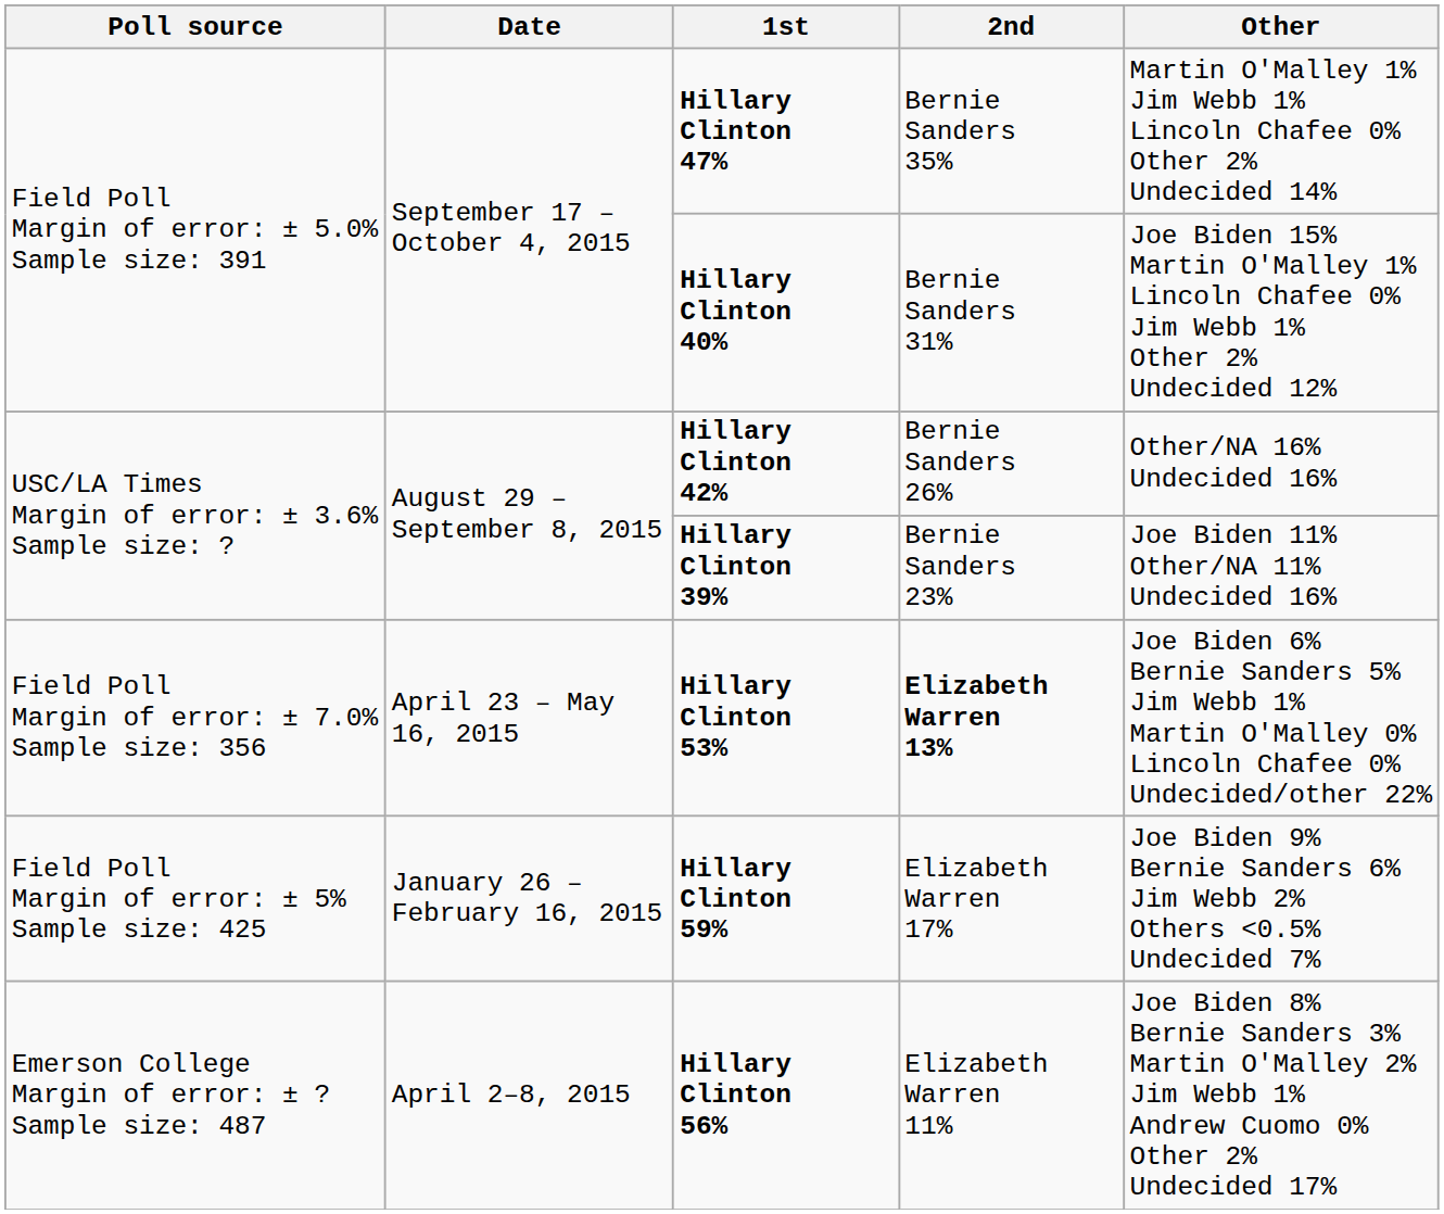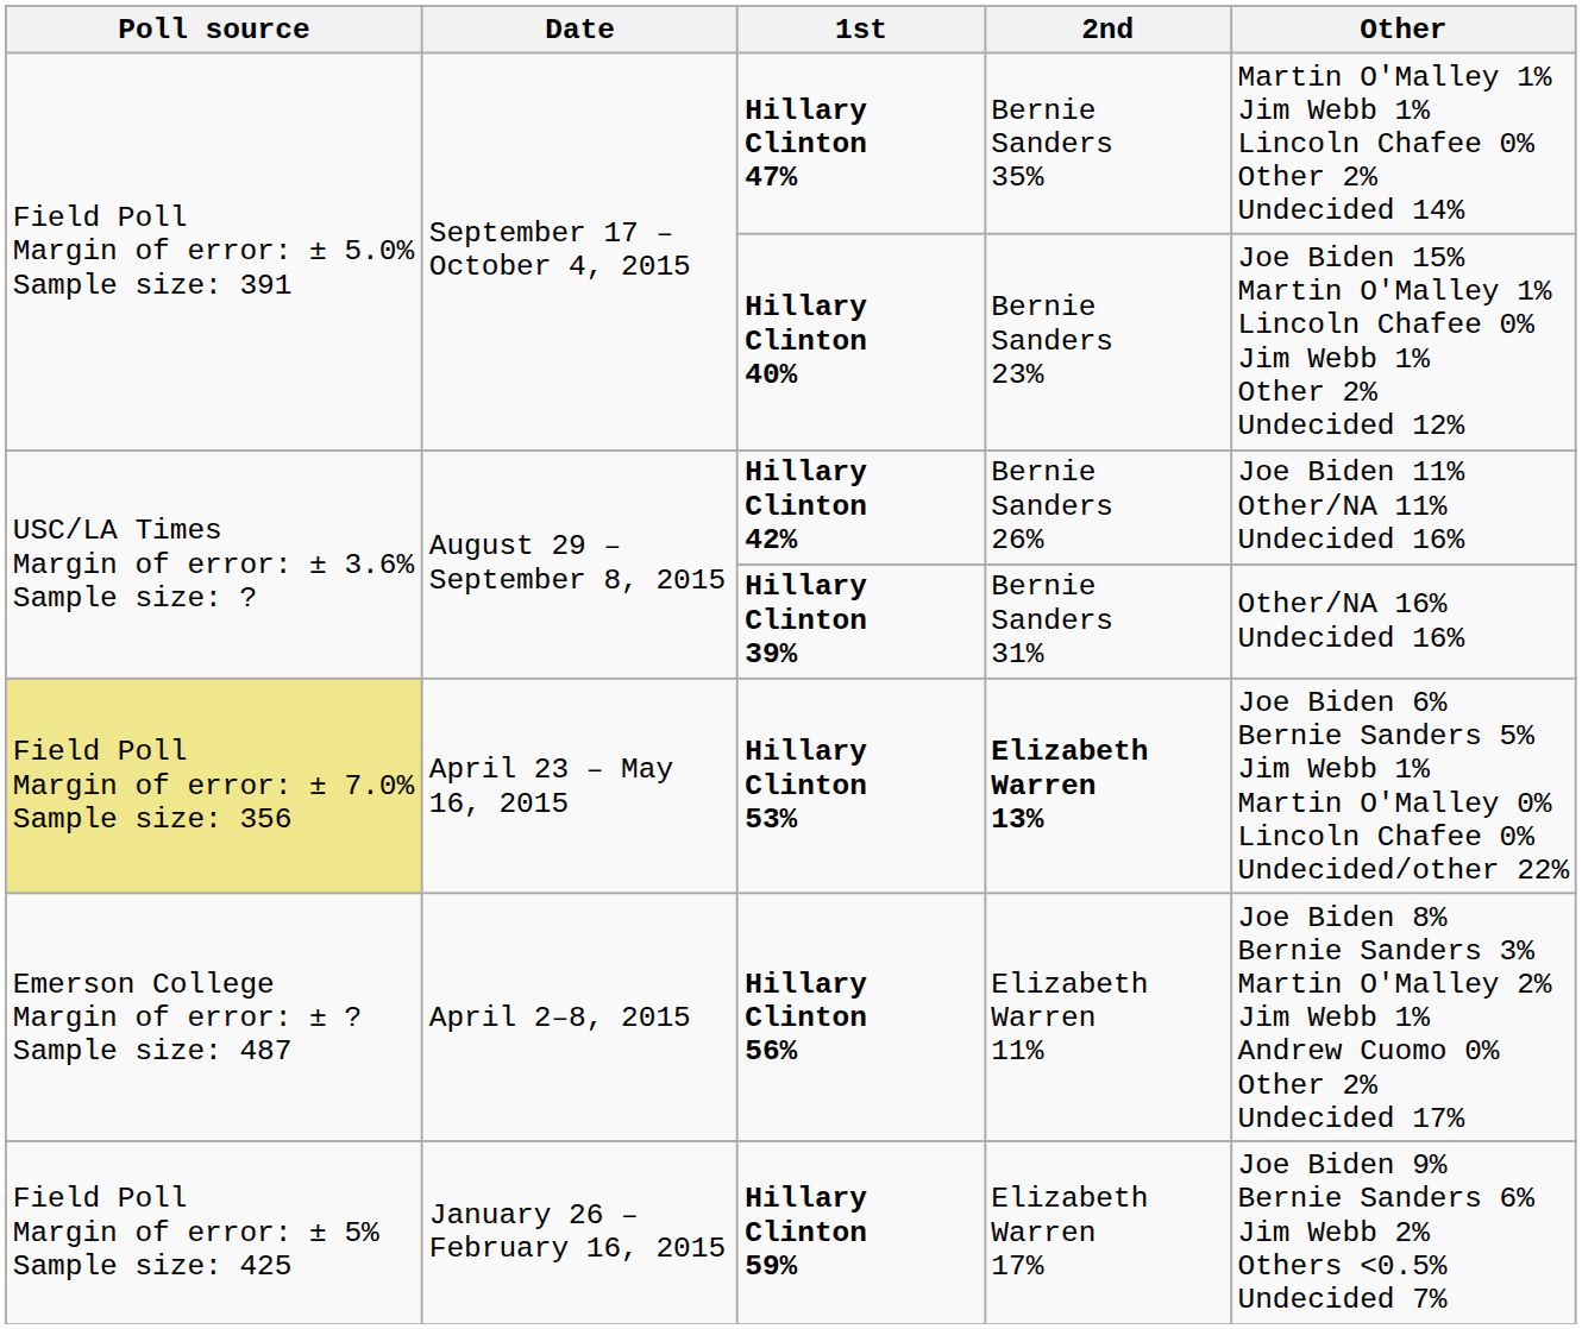Hillary Clinton 40% | 2nd: Bernie Sanders 31% -> Bernie Sanders 23%
Hillary Clinton 42% | Other: Other/NA 16% Undecided 16% -> Joe Biden 11% Other/NA 11% Undecided 16%
Hillary Clinton 39% | 2nd: Bernie Sanders 23% -> Bernie Sanders 31%
Hillary Clinton 39% | Other: Joe Biden 11% Other/NA 11% Undecided 16% -> Other/NA 16% Undecided 16%
Hillary Clinton 53% | Poll source: no background -> khaki background
rows swapped: Hillary Clinton 56% <-> Hillary Clinton 59%
